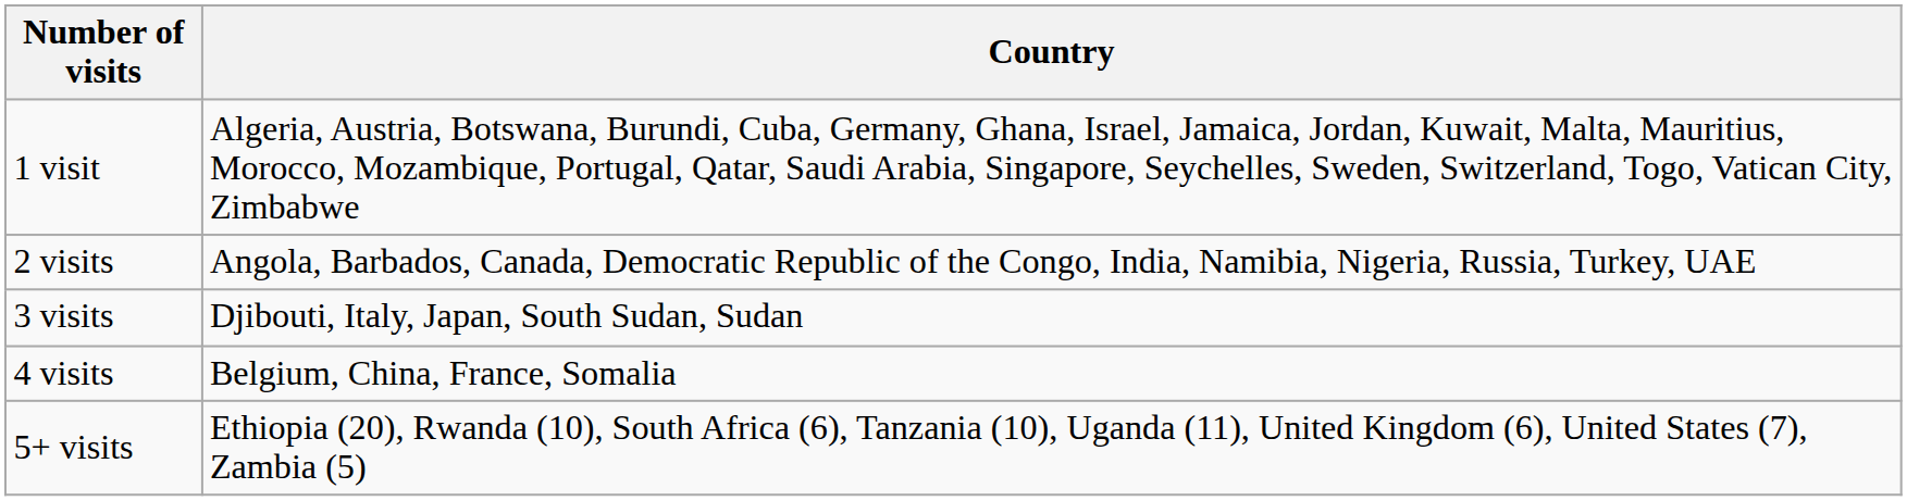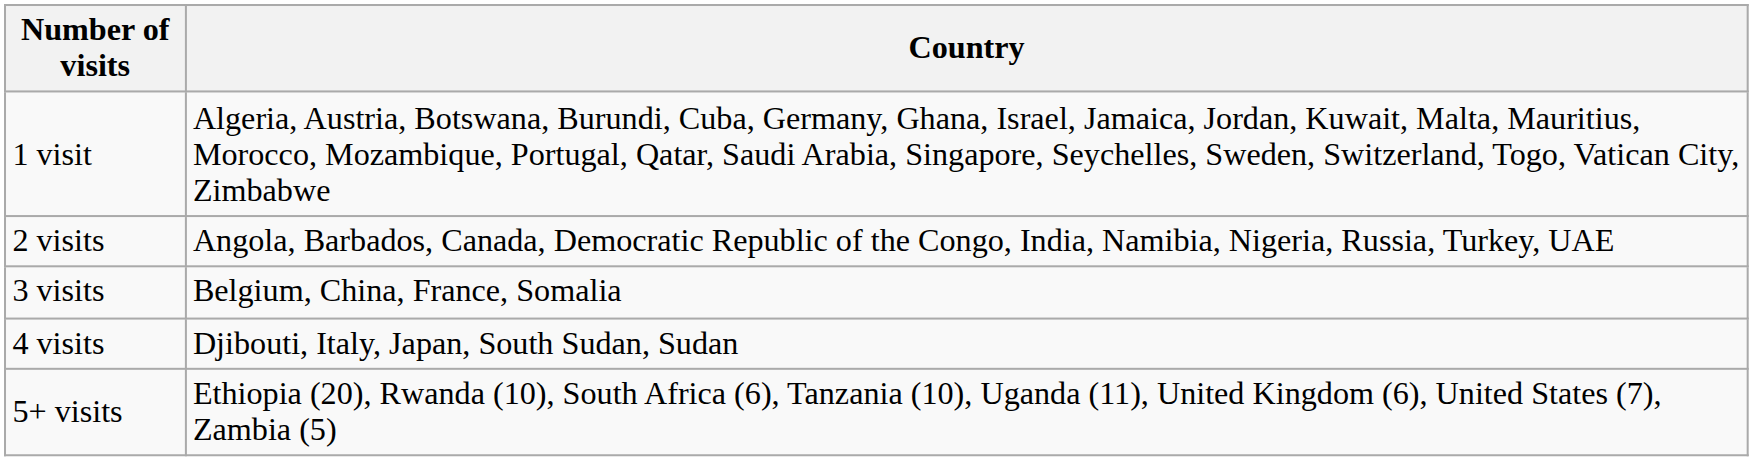3 visits | Country: Djibouti, Italy, Japan, South Sudan, Sudan -> Belgium, China, France, Somalia
4 visits | Country: Belgium, China, France, Somalia -> Djibouti, Italy, Japan, South Sudan, Sudan
